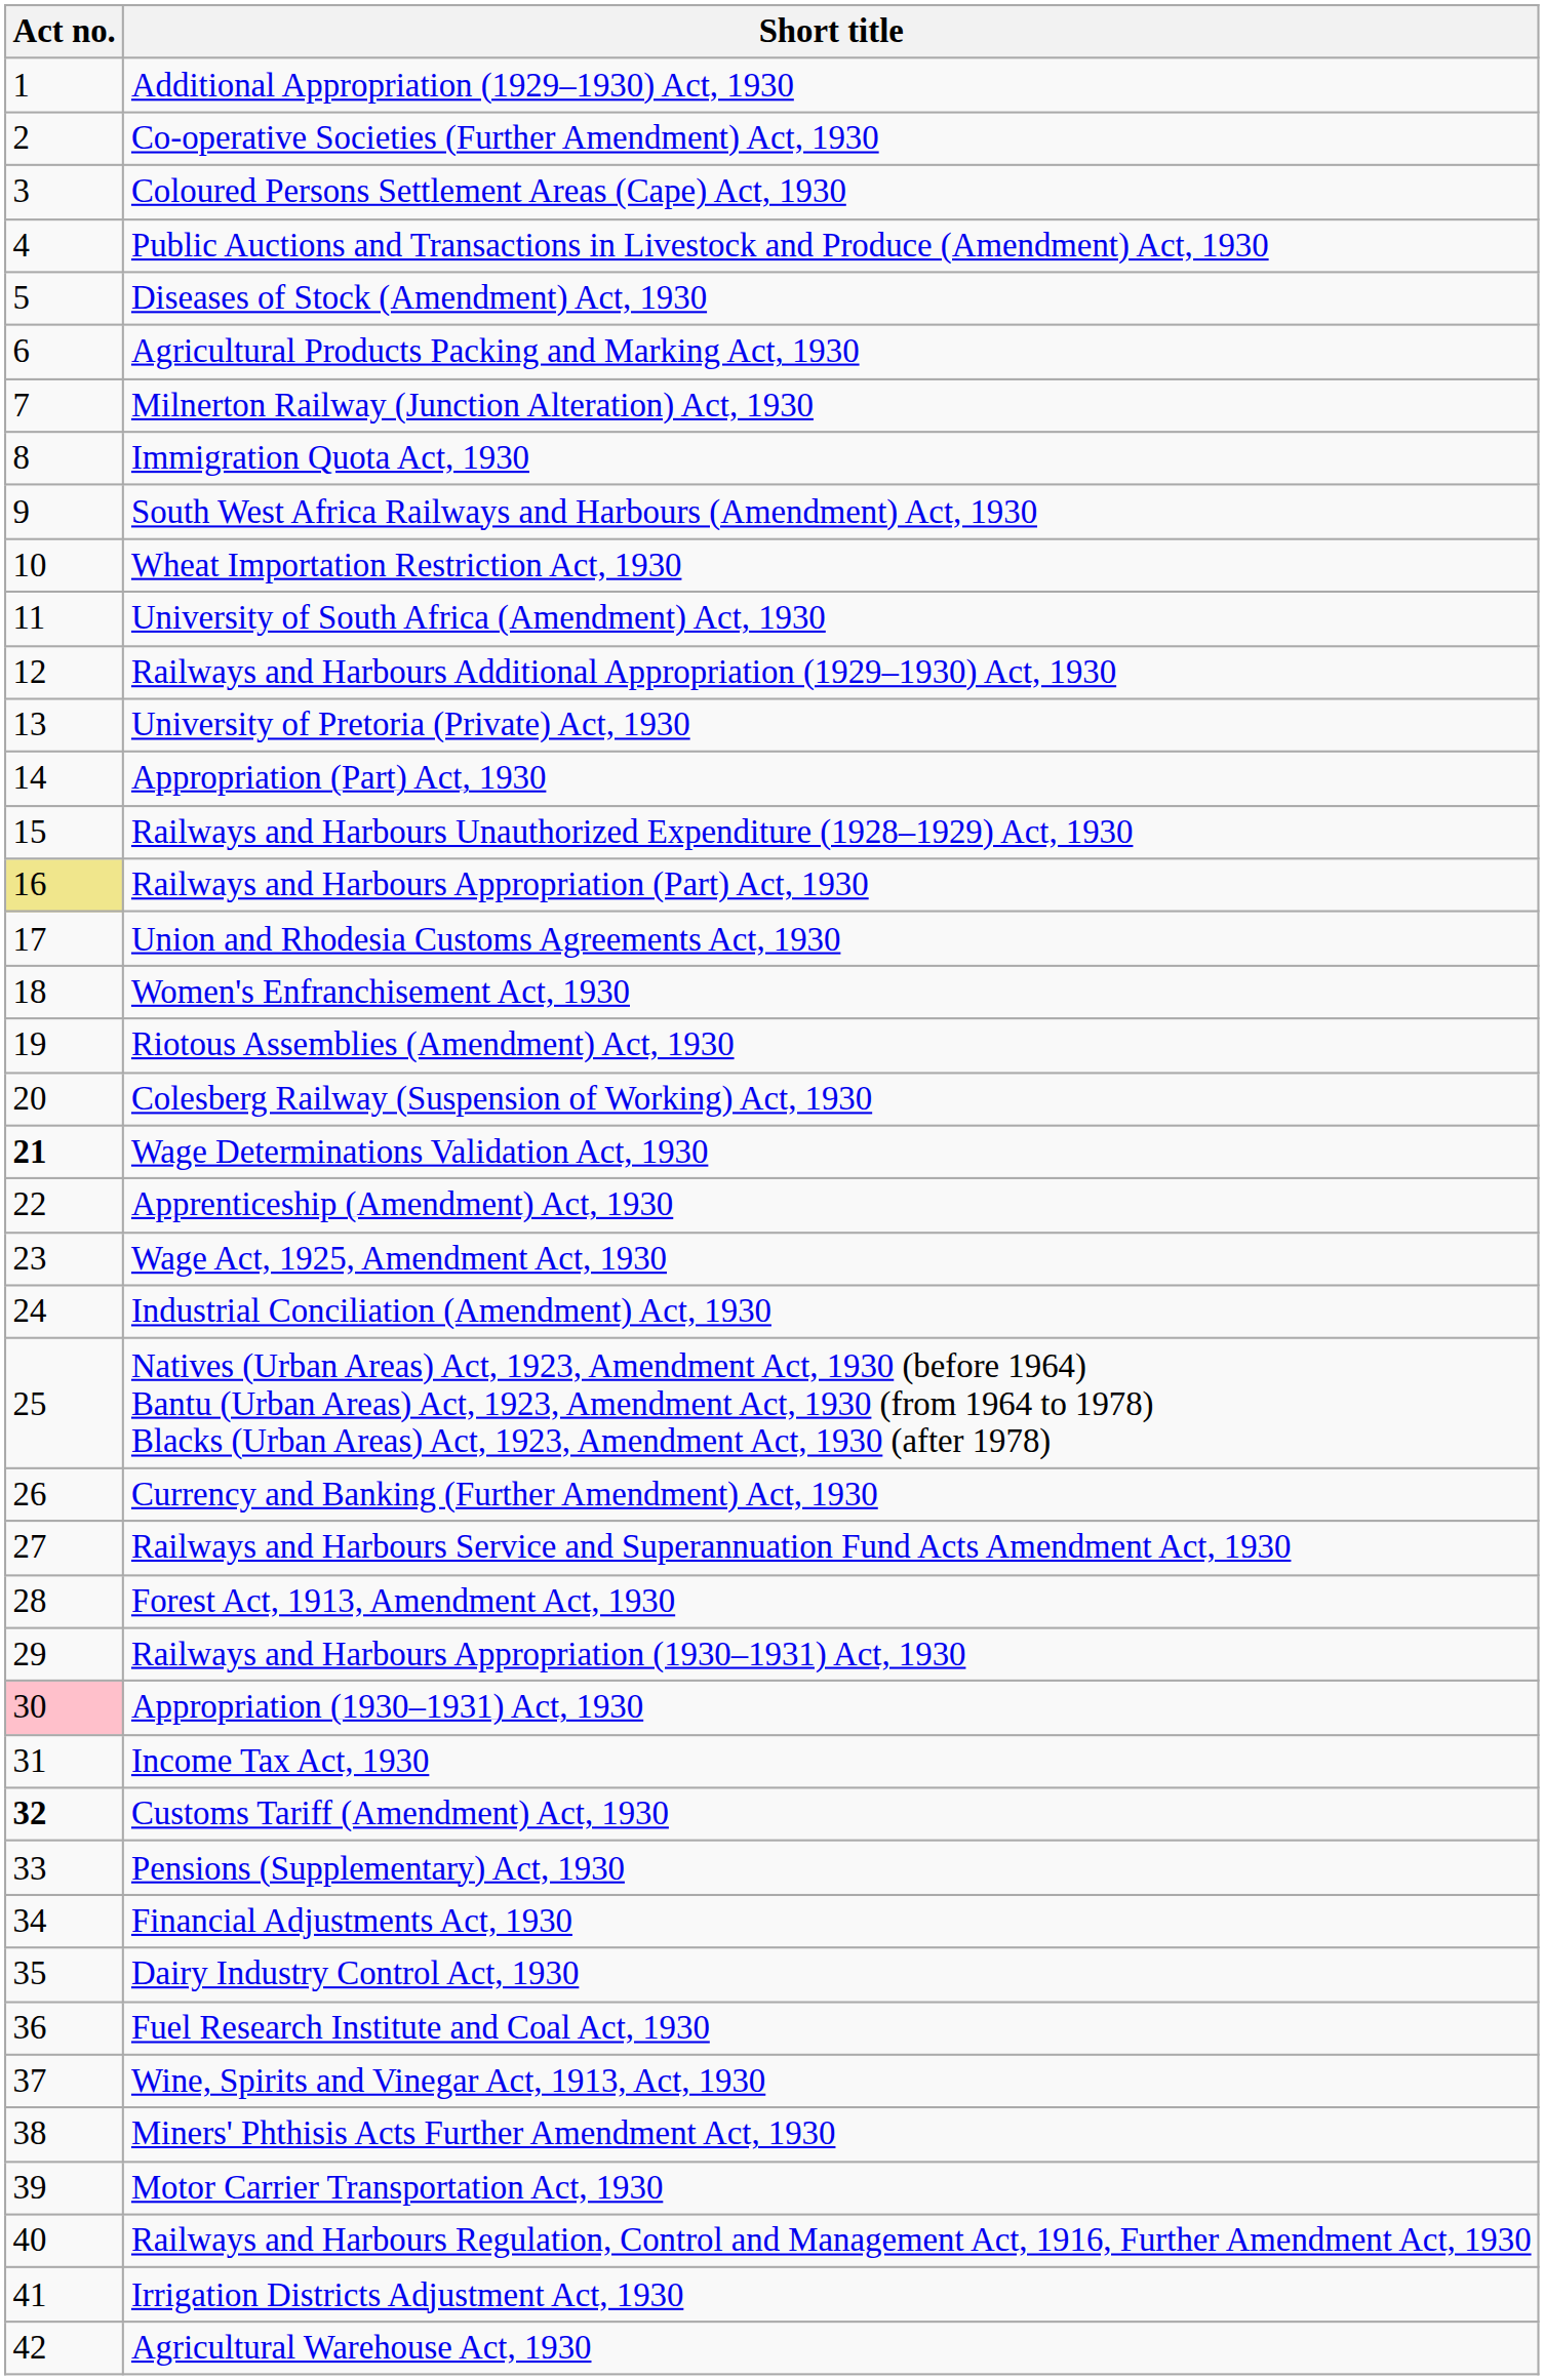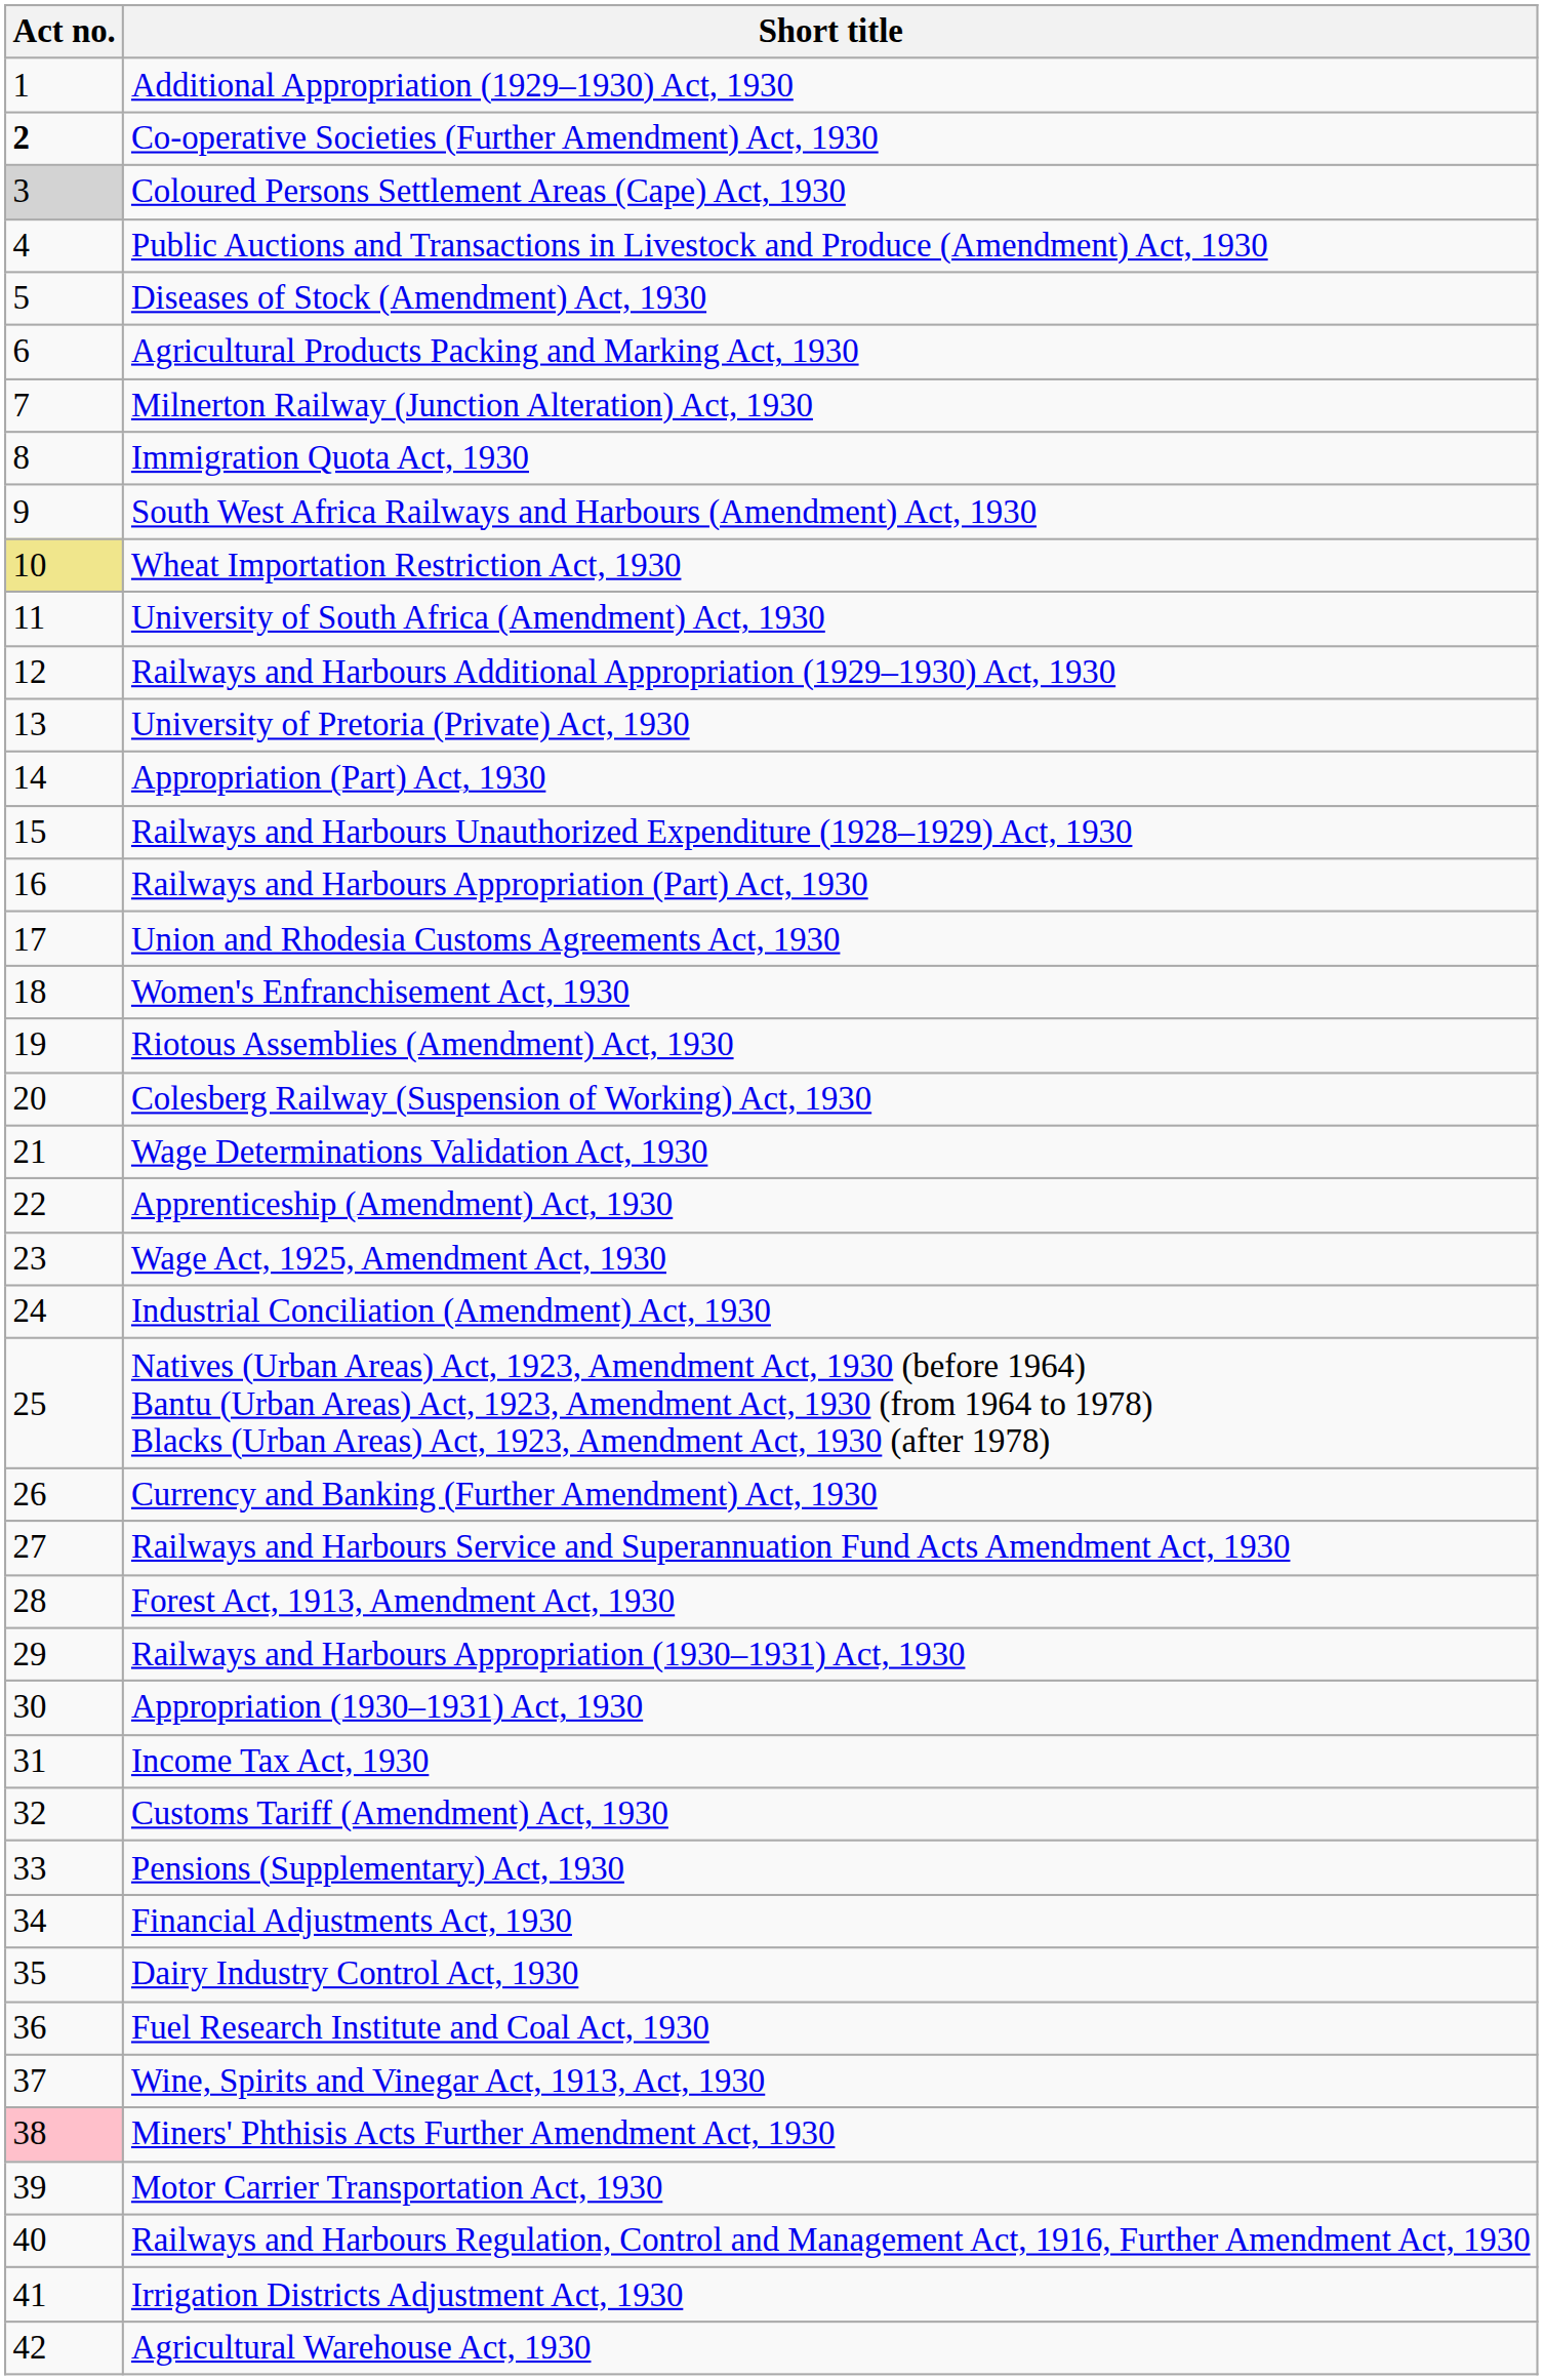Co-operative Societies (Further Amendment) Act, 1930 | Act no.: normal -> bold
Coloured Persons Settlement Areas (Cape) Act, 1930 | Act no.: no background -> lightgrey background
Wheat Importation Restriction Act, 1930 | Act no.: no background -> khaki background
Railways and Harbours Appropriation (Part) Act, 1930 | Act no.: khaki background -> no background
Wage Determinations Validation Act, 1930 | Act no.: bold -> normal
Appropriation (1930–1931) Act, 1930 | Act no.: pink background -> no background
Customs Tariff (Amendment) Act, 1930 | Act no.: bold -> normal
Miners' Phthisis Acts Further Amendment Act, 1930 | Act no.: no background -> pink background
